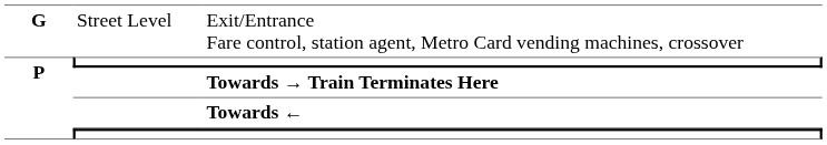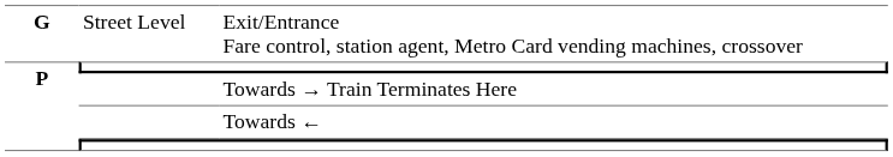Towards → Train Terminates Here | column 3: bold -> normal
Towards ← | column 3: bold -> normal
